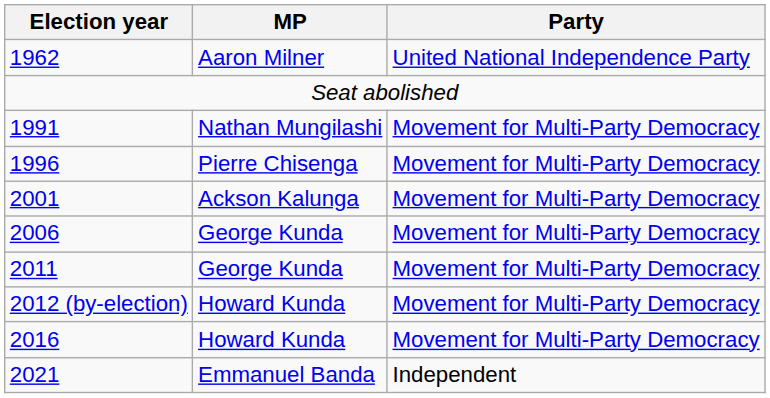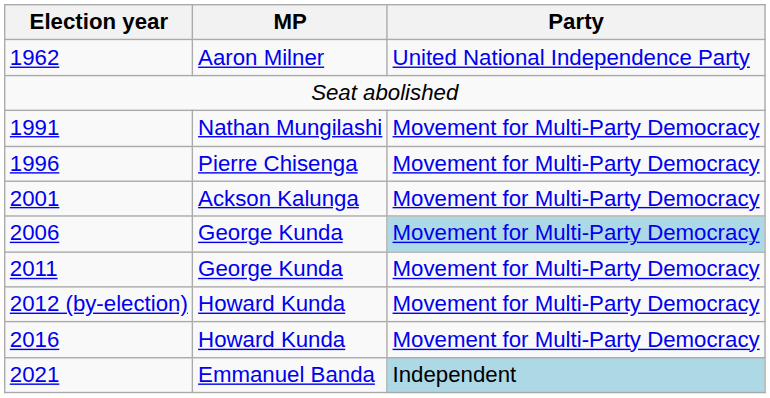2006 | Party: no background -> lightblue background
2021 | Party: no background -> lightblue background
